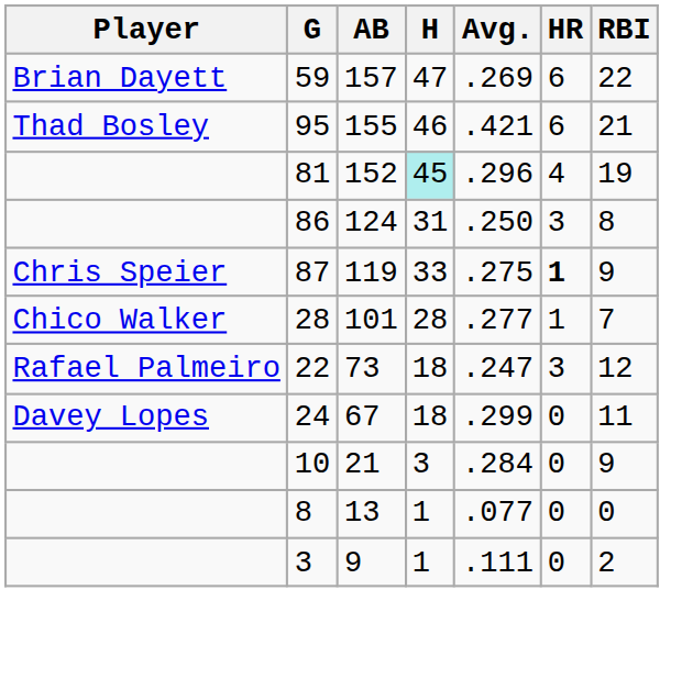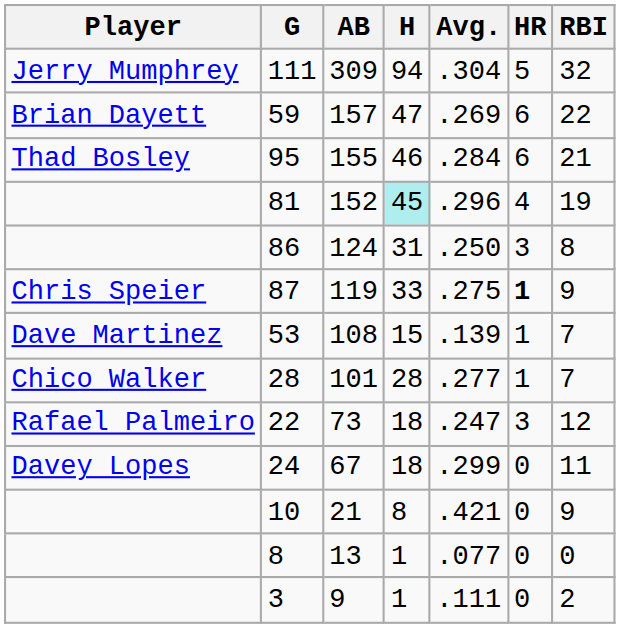+ row: Jerry Mumphrey | 111 | 309 | 94 | .304 | 5 | 32
95 | Avg.: .421 -> .284
+ row: Dave Martinez | 53 | 108 | 15 | .139 | 1 | 7
10 | H: 3 -> 8
10 | Avg.: .284 -> .421
